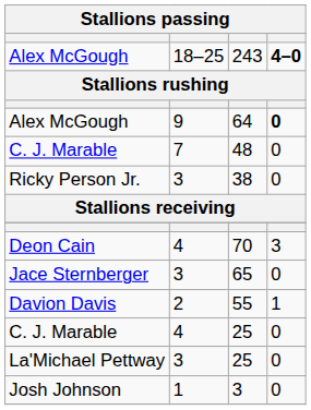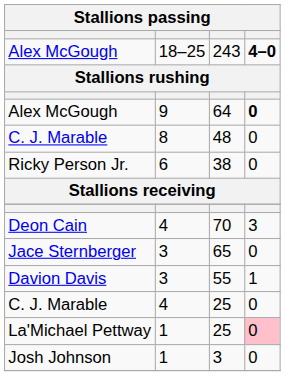48 | column 2: 7 -> 8
38 | column 2: 3 -> 6
55 | column 2: 2 -> 3
La'Michael Pettway / 25 | column 2: 3 -> 1
La'Michael Pettway / 25 | column 4: no background -> pink background
